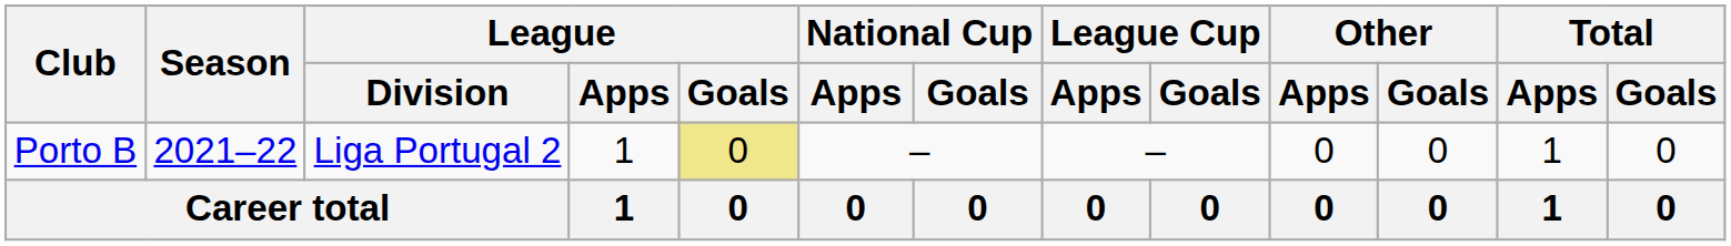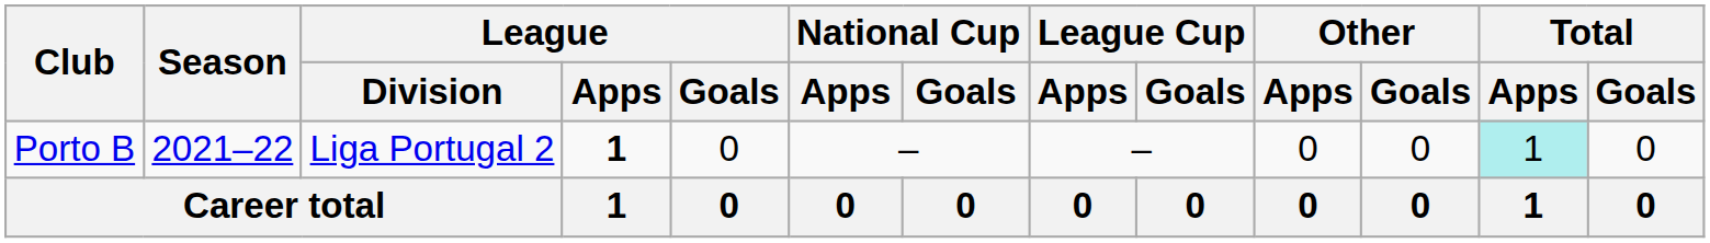Porto B | League / Apps: normal -> bold
Porto B | League / Goals: khaki background -> no background
Porto B | Total / Apps: no background -> paleturquoise background
